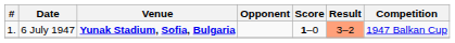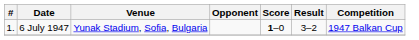6 July 1947 | Venue: bold -> normal
6 July 1947 | Result: lightsalmon background -> no background
